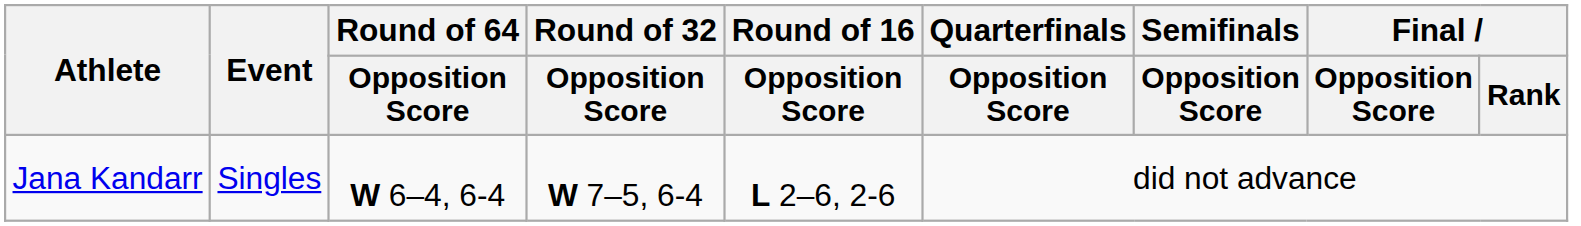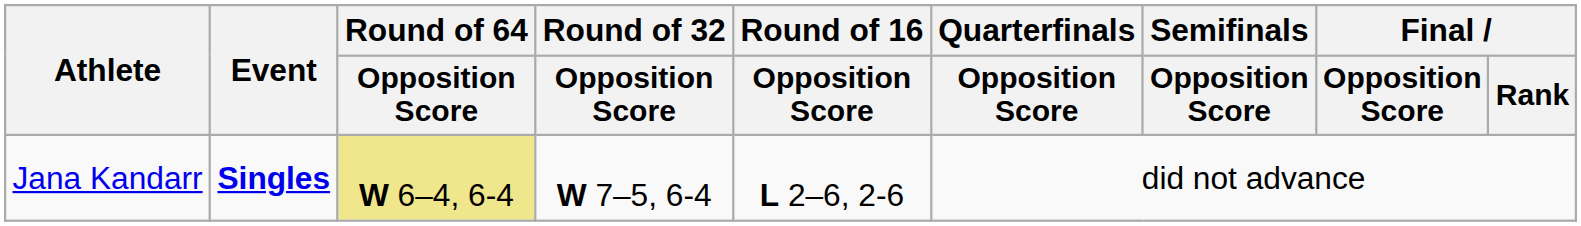Jana Kandarr | Event: normal -> bold
Jana Kandarr | Round of 64 / Opposition Score: no background -> khaki background
